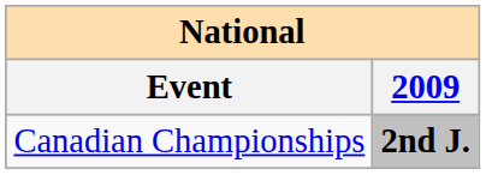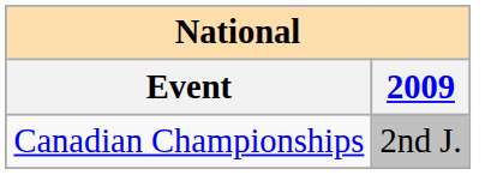Canadian Championships | 2009: bold -> normal
